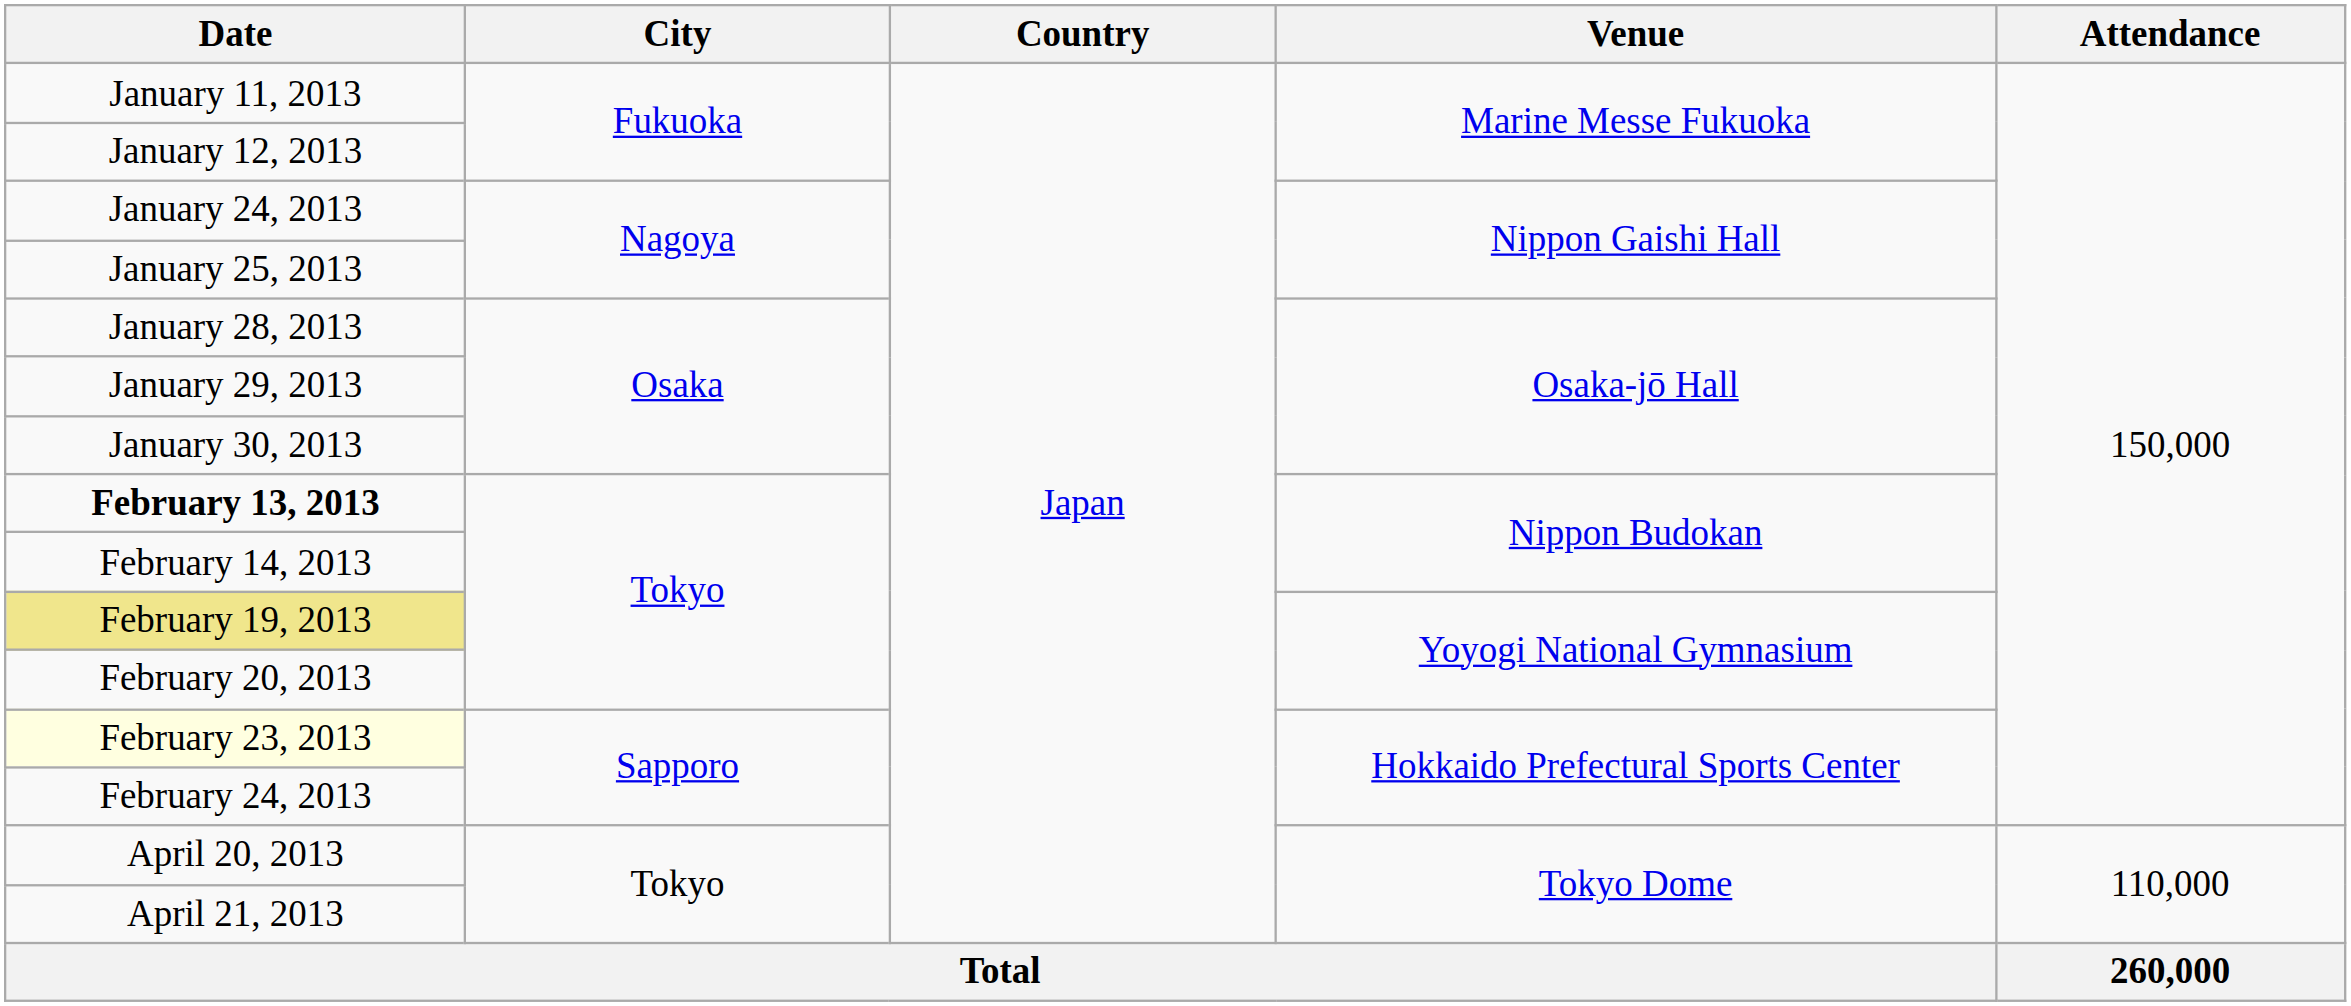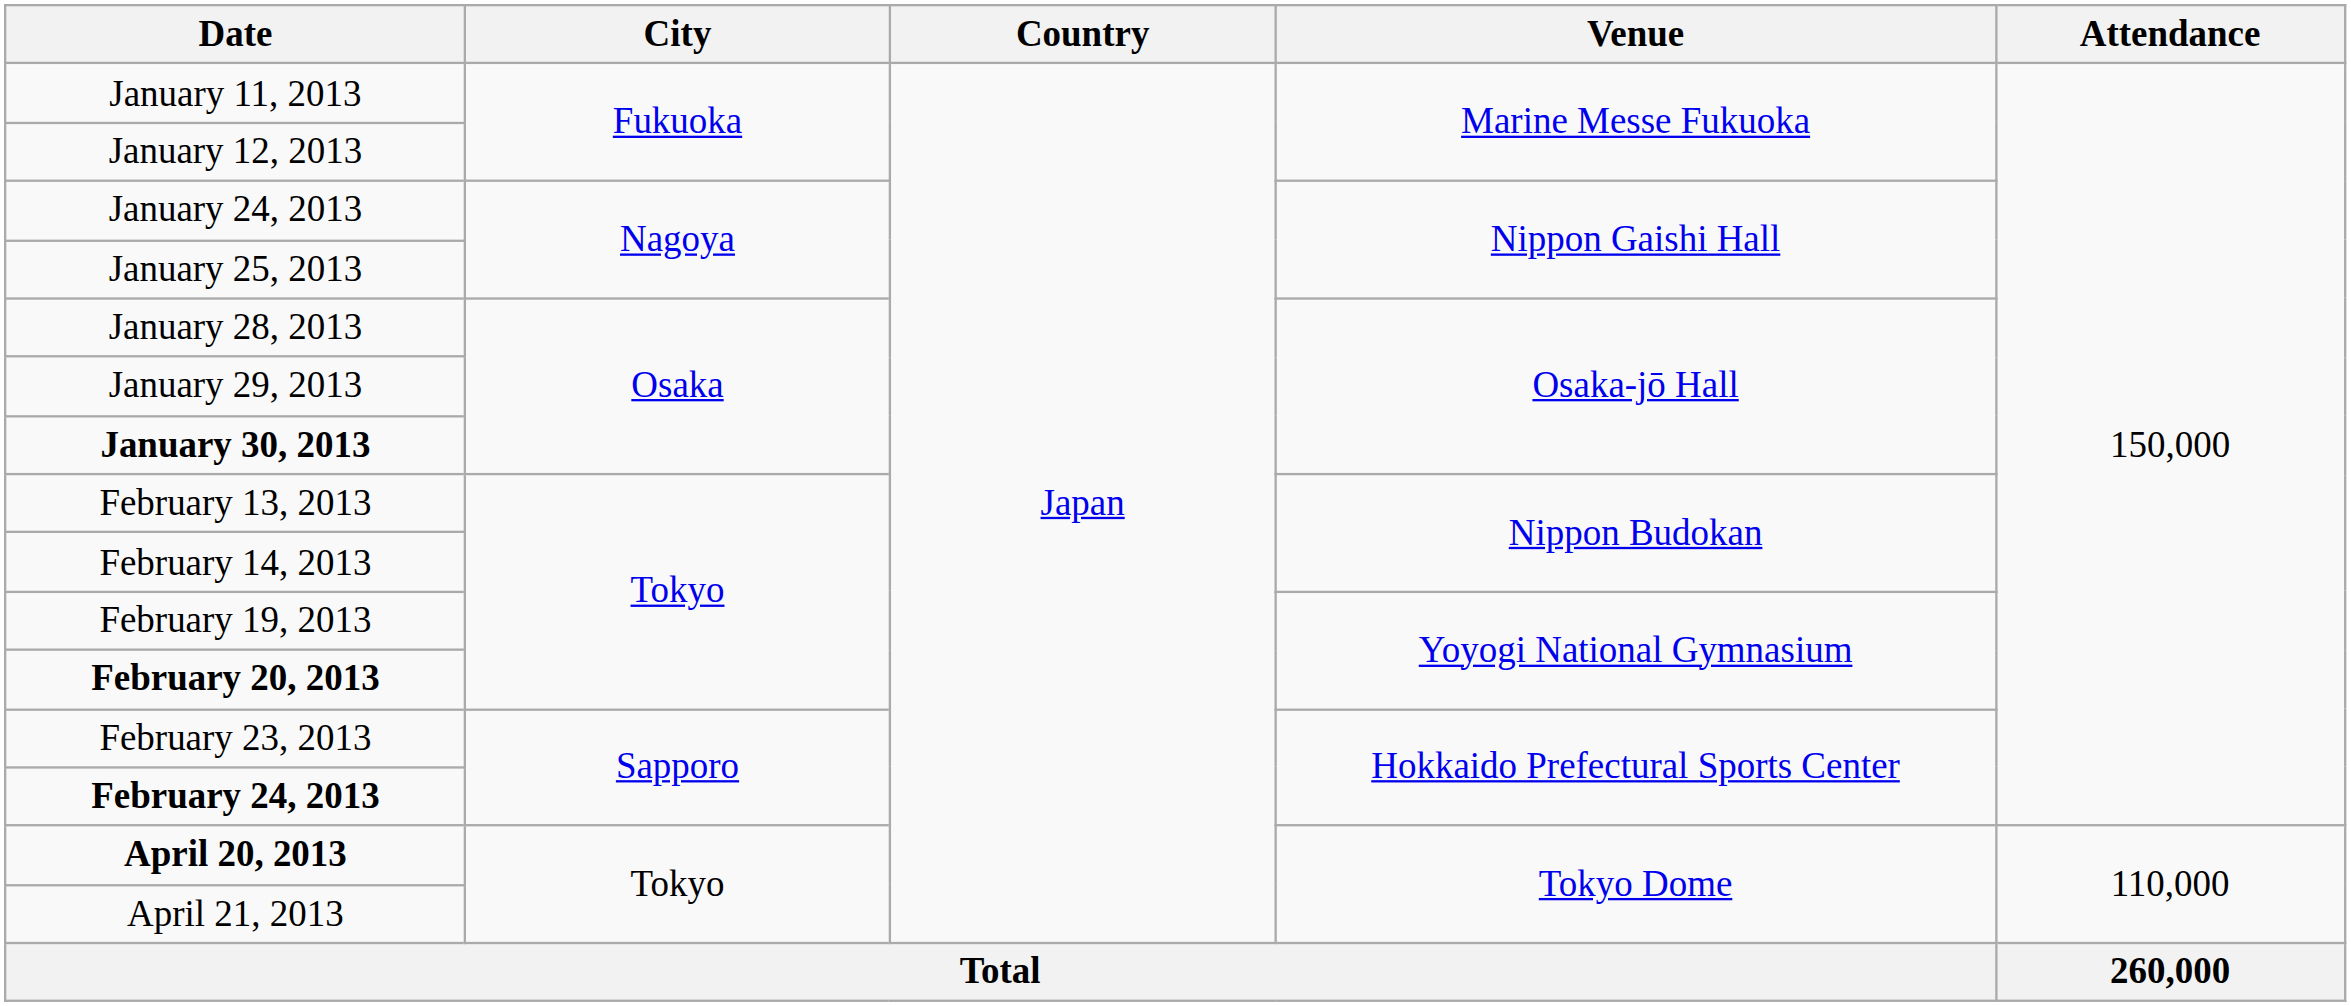January 30, 2013 | Date: normal -> bold
February 13, 2013 | Date: bold -> normal
February 19, 2013 | Date: khaki background -> no background
February 20, 2013 | Date: normal -> bold
February 23, 2013 | Date: lightyellow background -> no background
February 24, 2013 | Date: normal -> bold
April 20, 2013 | Date: normal -> bold
